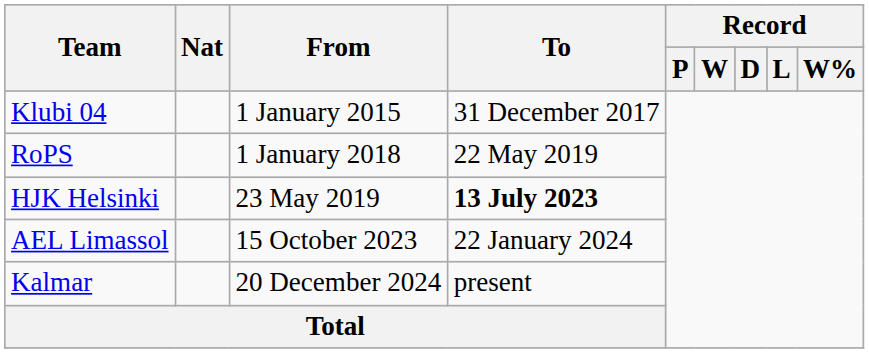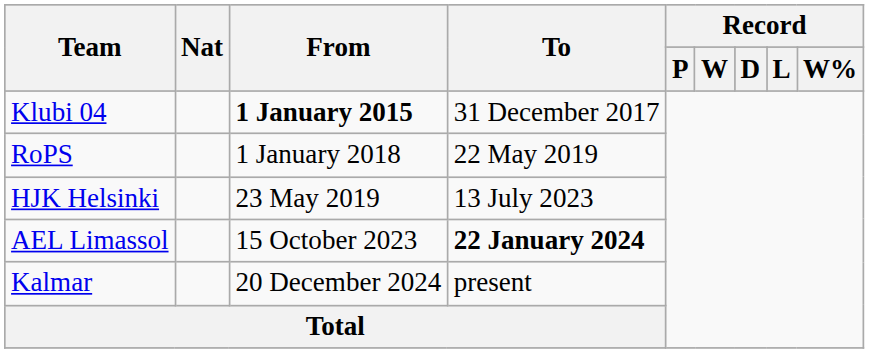Klubi 04 | From: normal -> bold
HJK Helsinki | To: bold -> normal
AEL Limassol | To: normal -> bold
